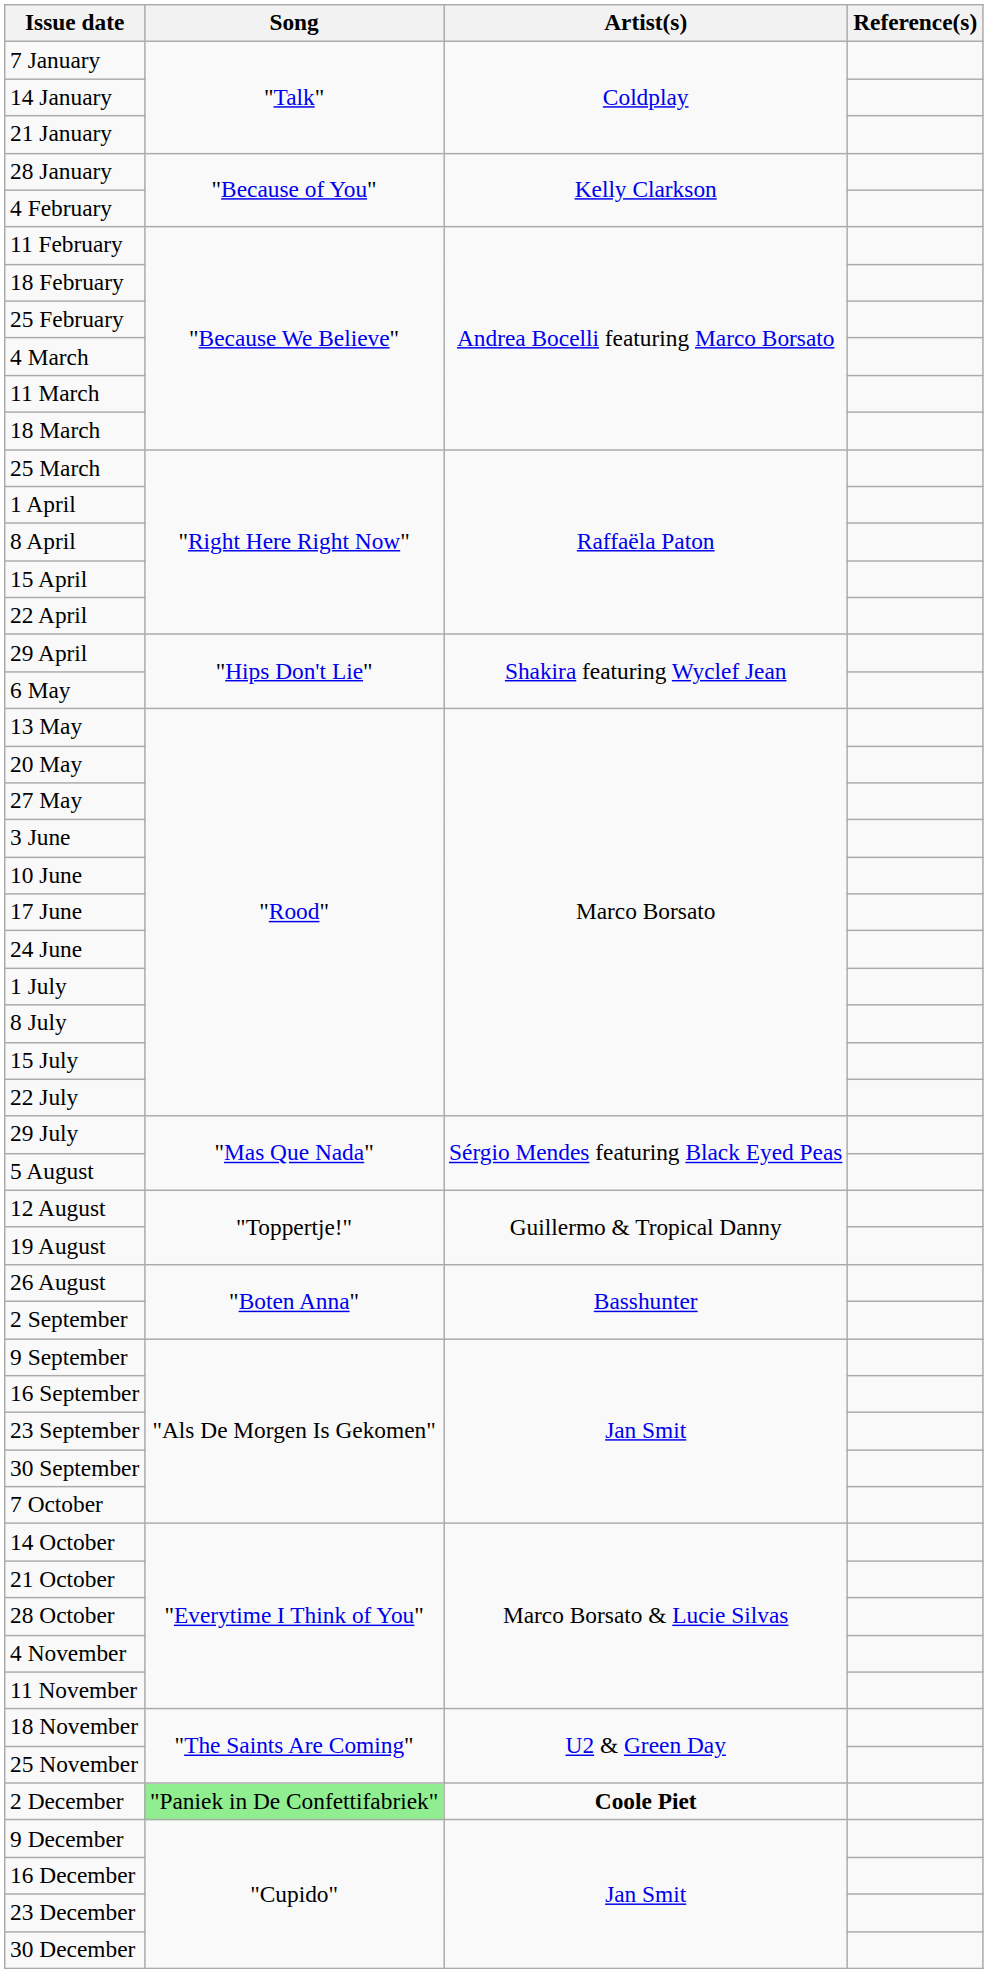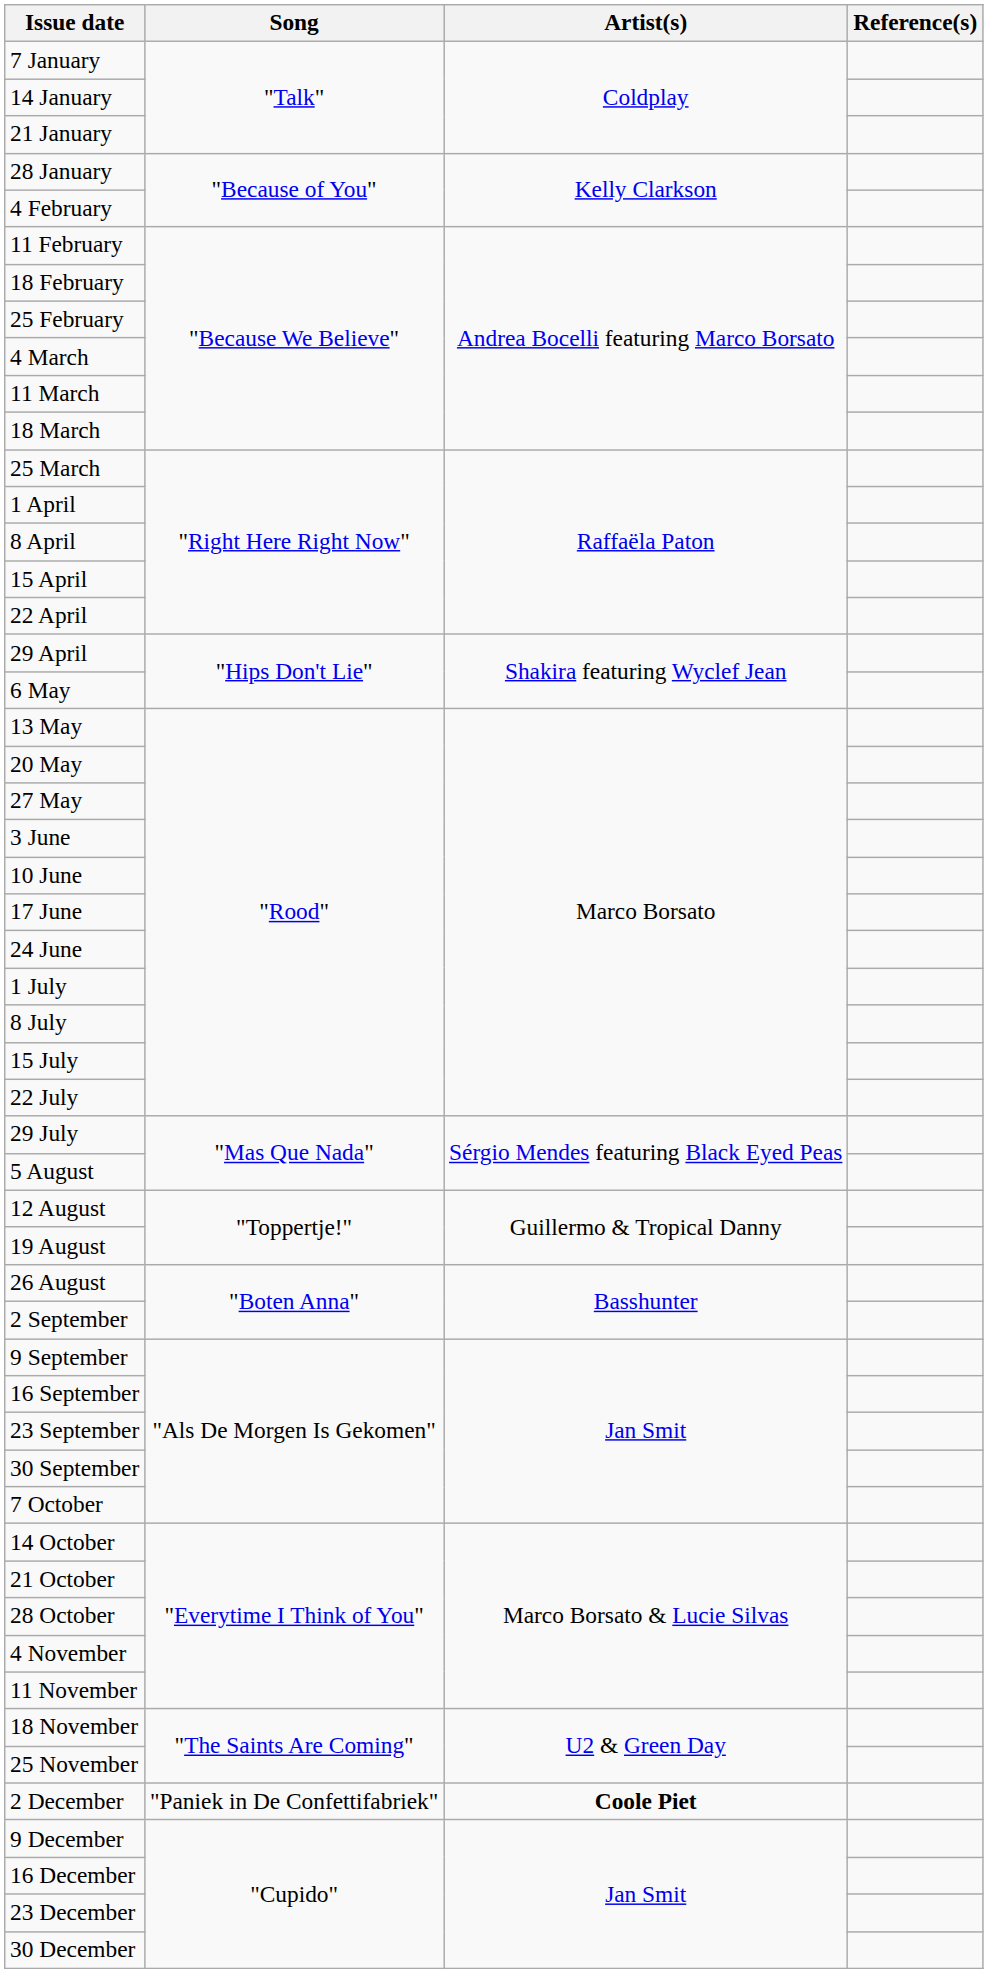2 December | Song: lightgreen background -> no background
